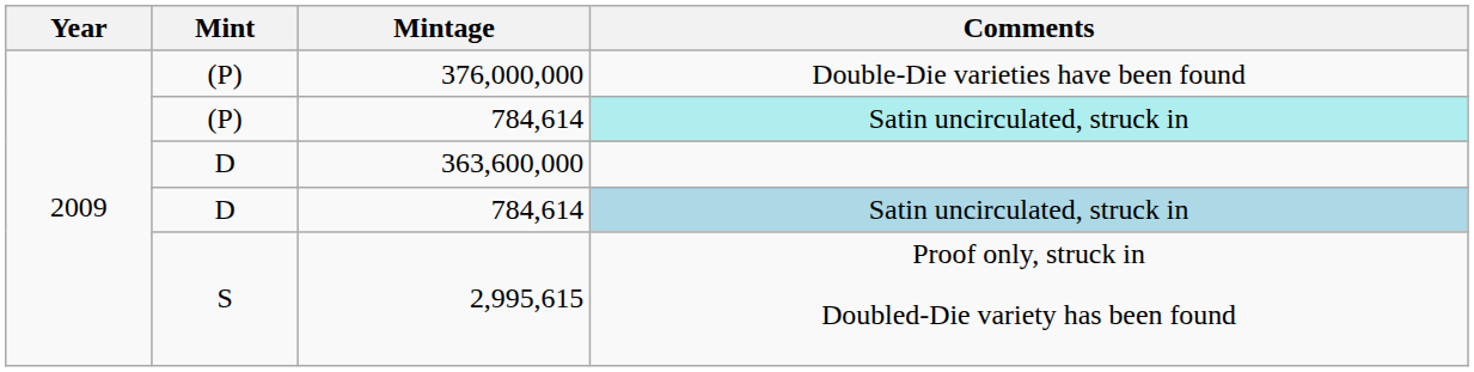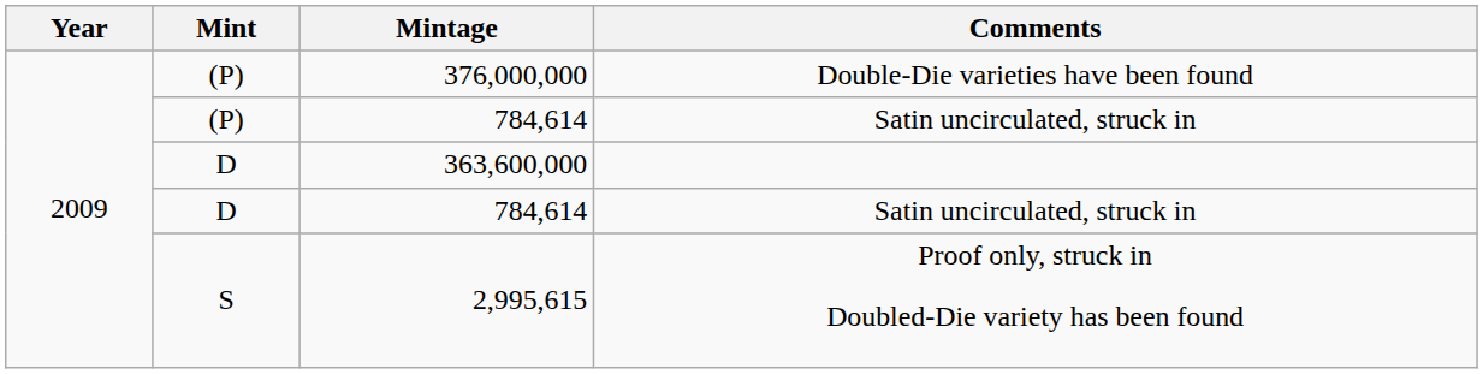(P) / 784,614 | Comments: paleturquoise background -> no background
D / 784,614 | Comments: lightblue background -> no background
